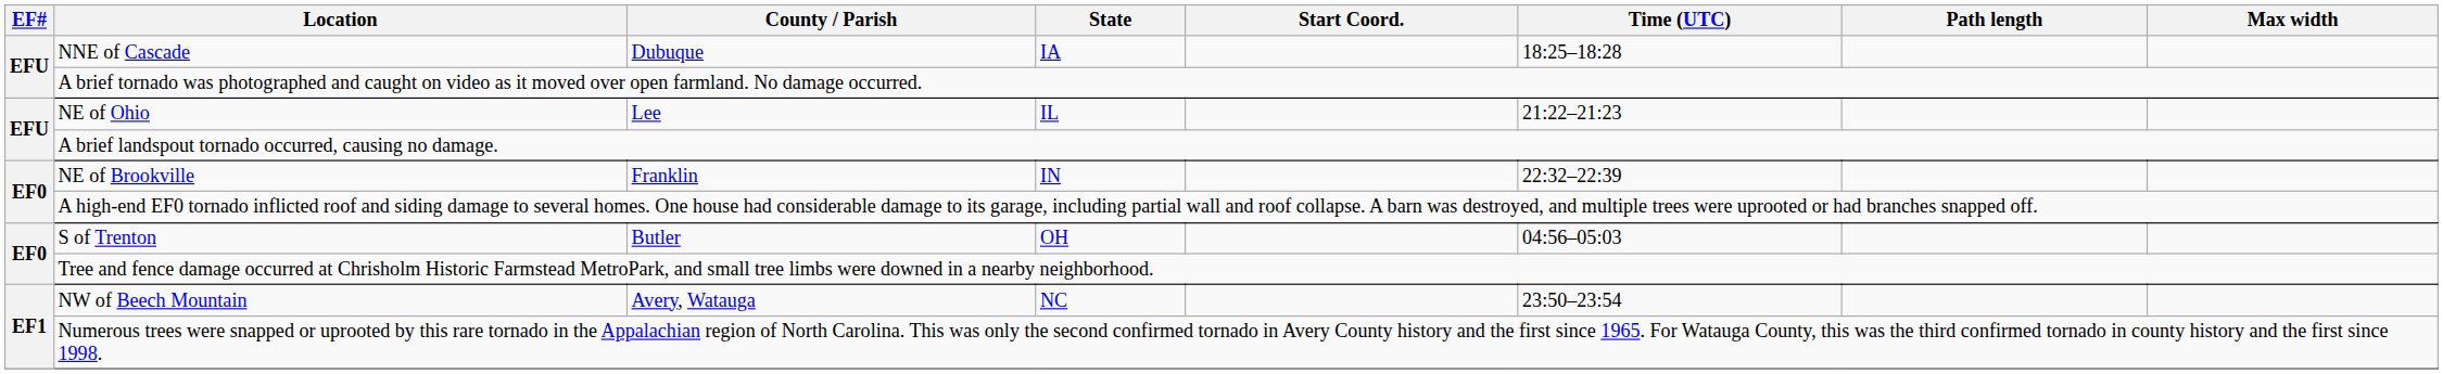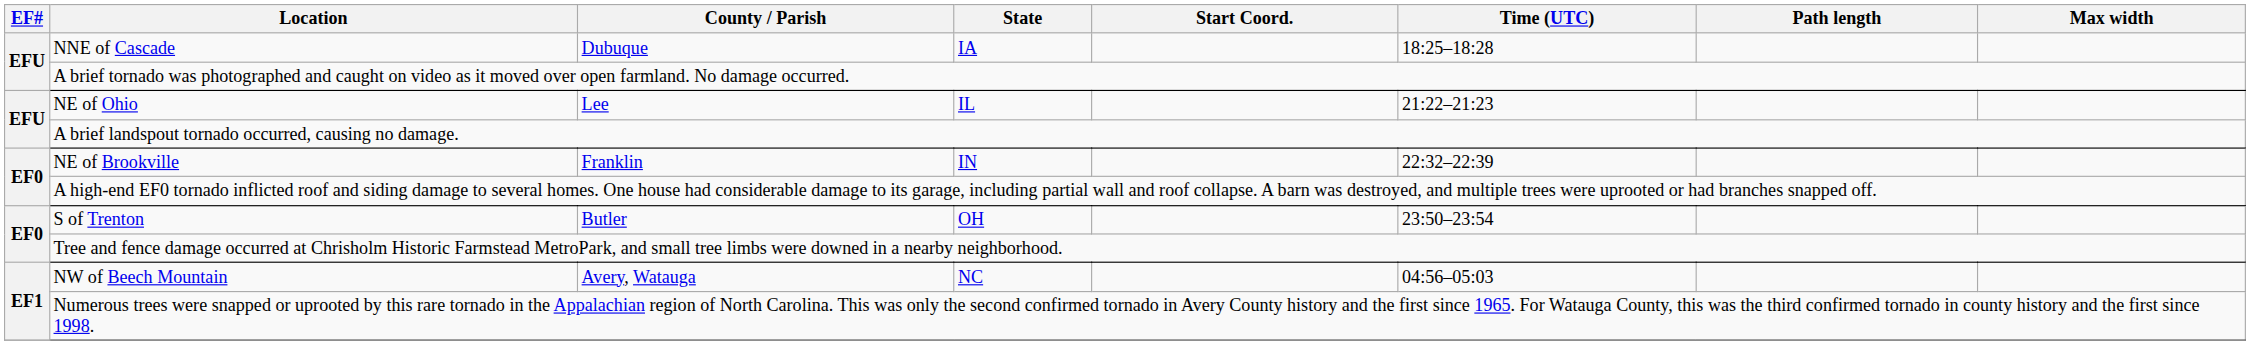S of Trenton | Time (UTC): 04:56–05:03 -> 23:50–23:54
NW of Beech Mountain | Time (UTC): 23:50–23:54 -> 04:56–05:03
